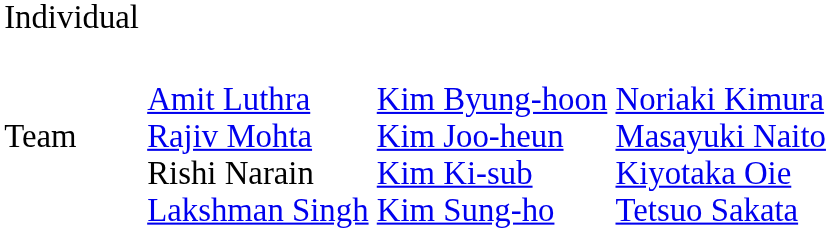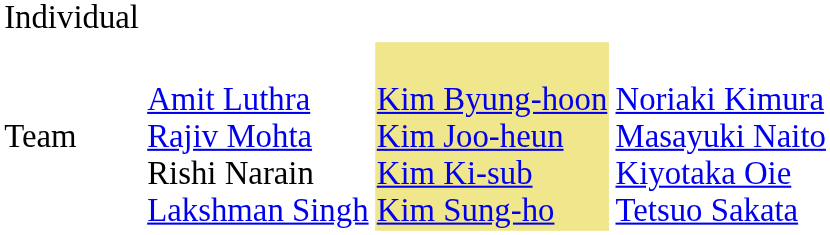Team | column 3: no background -> khaki background
